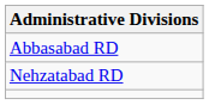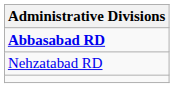row 2 | column 1: normal -> bold
